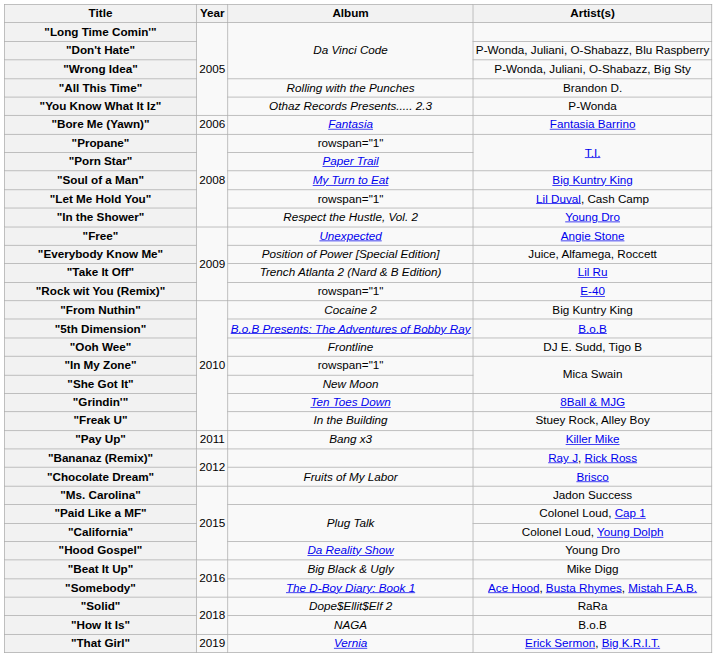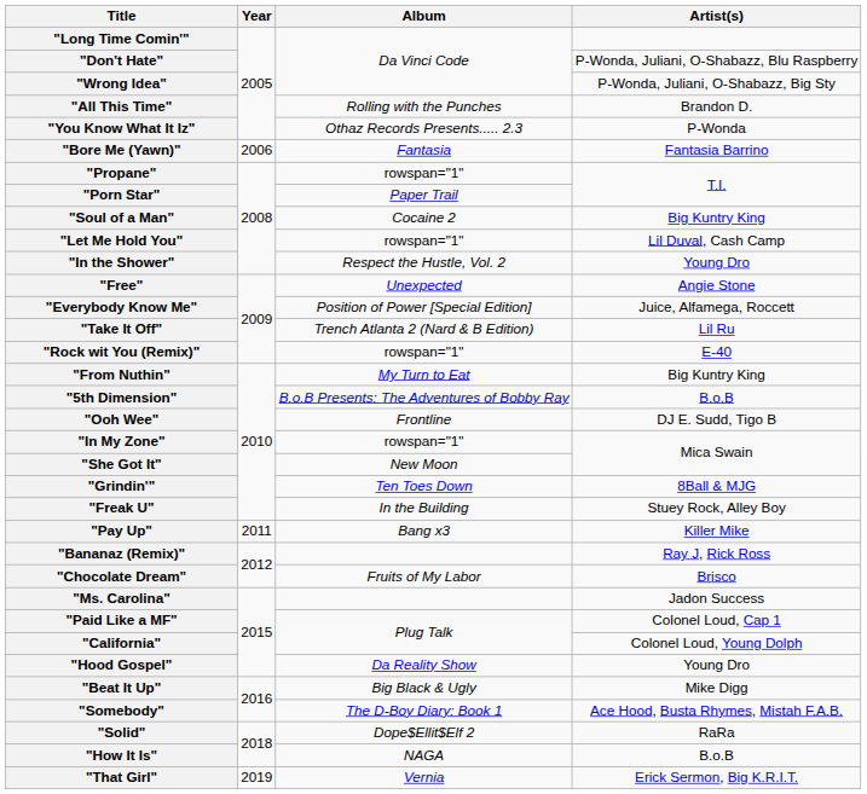"Soul of a Man" | Album: My Turn to Eat -> Cocaine 2
"From Nuthin" | Album: Cocaine 2 -> My Turn to Eat
